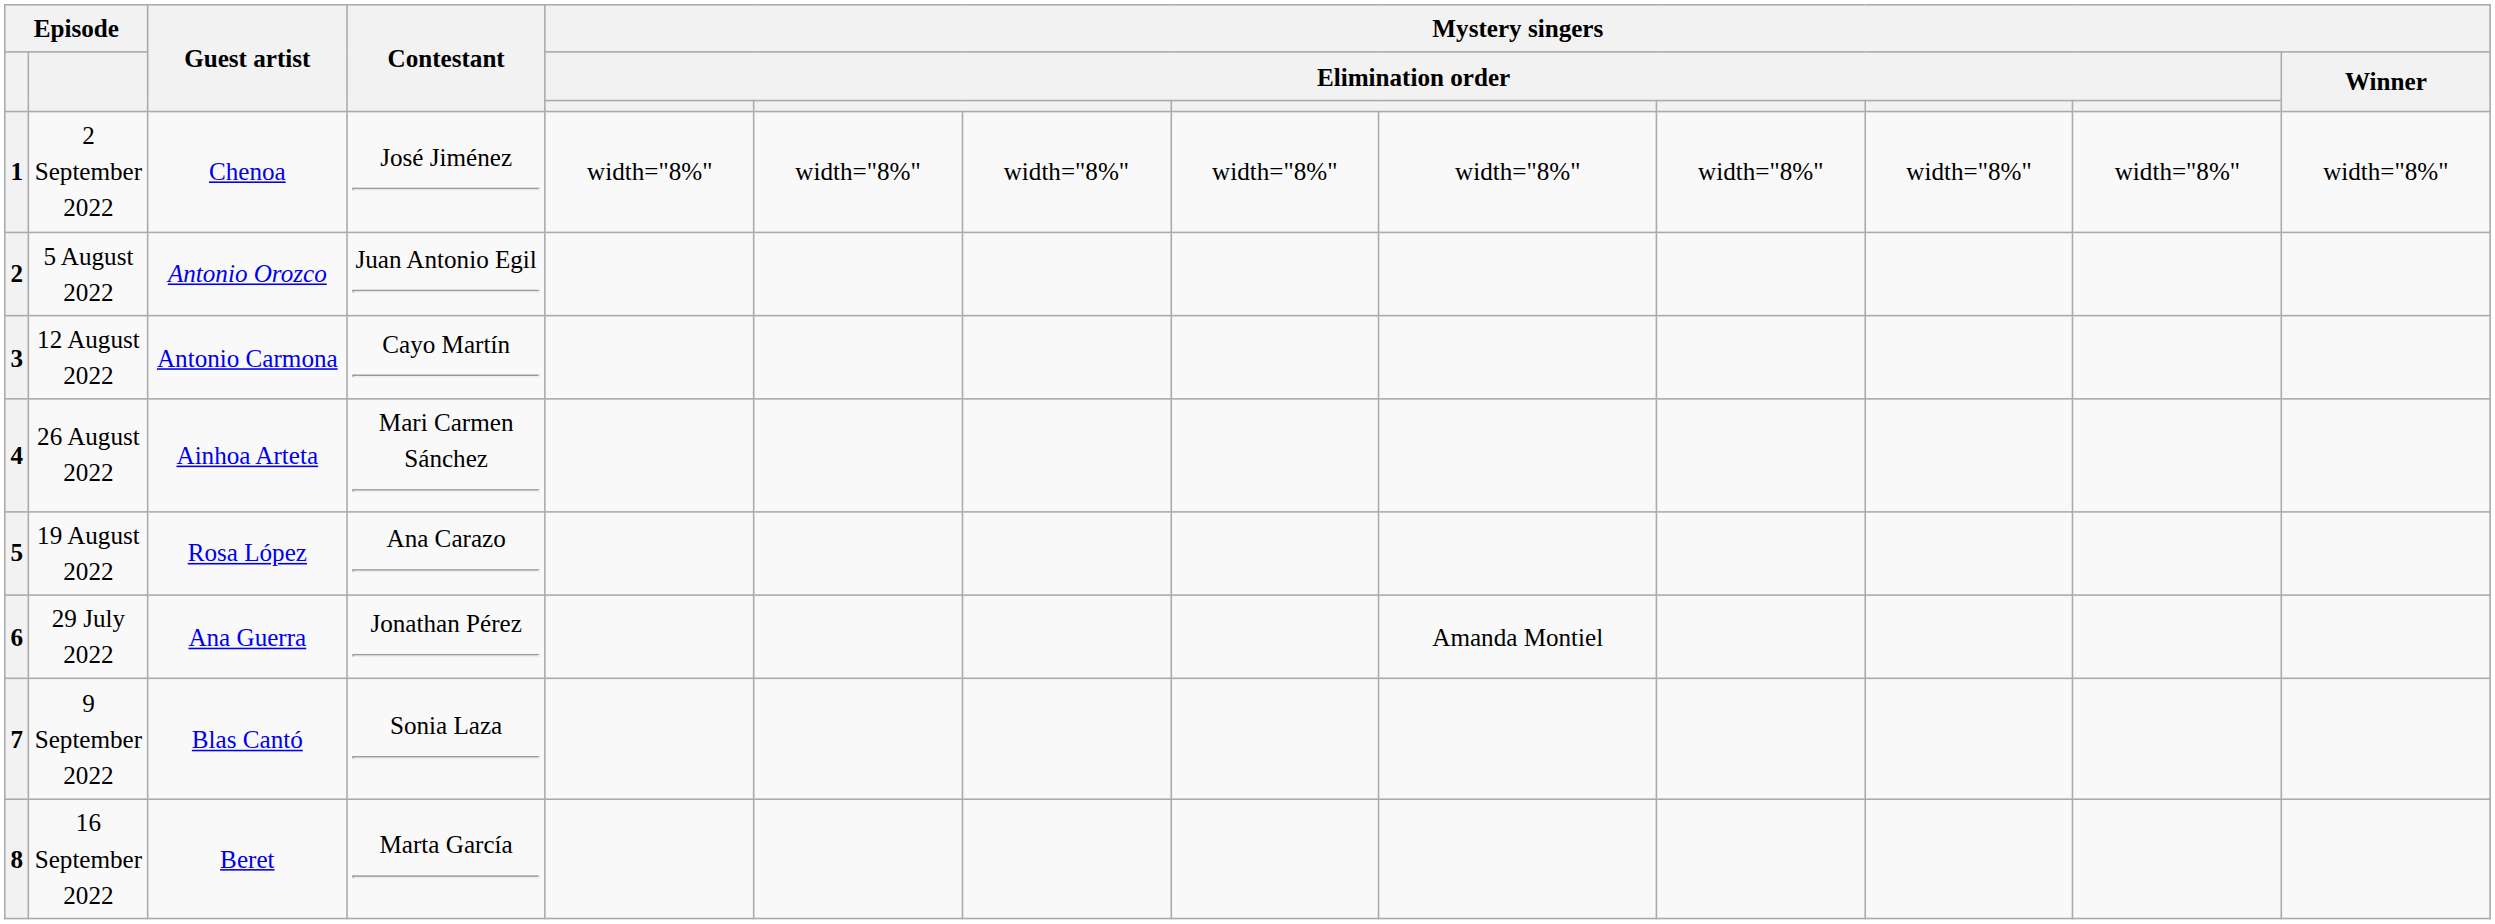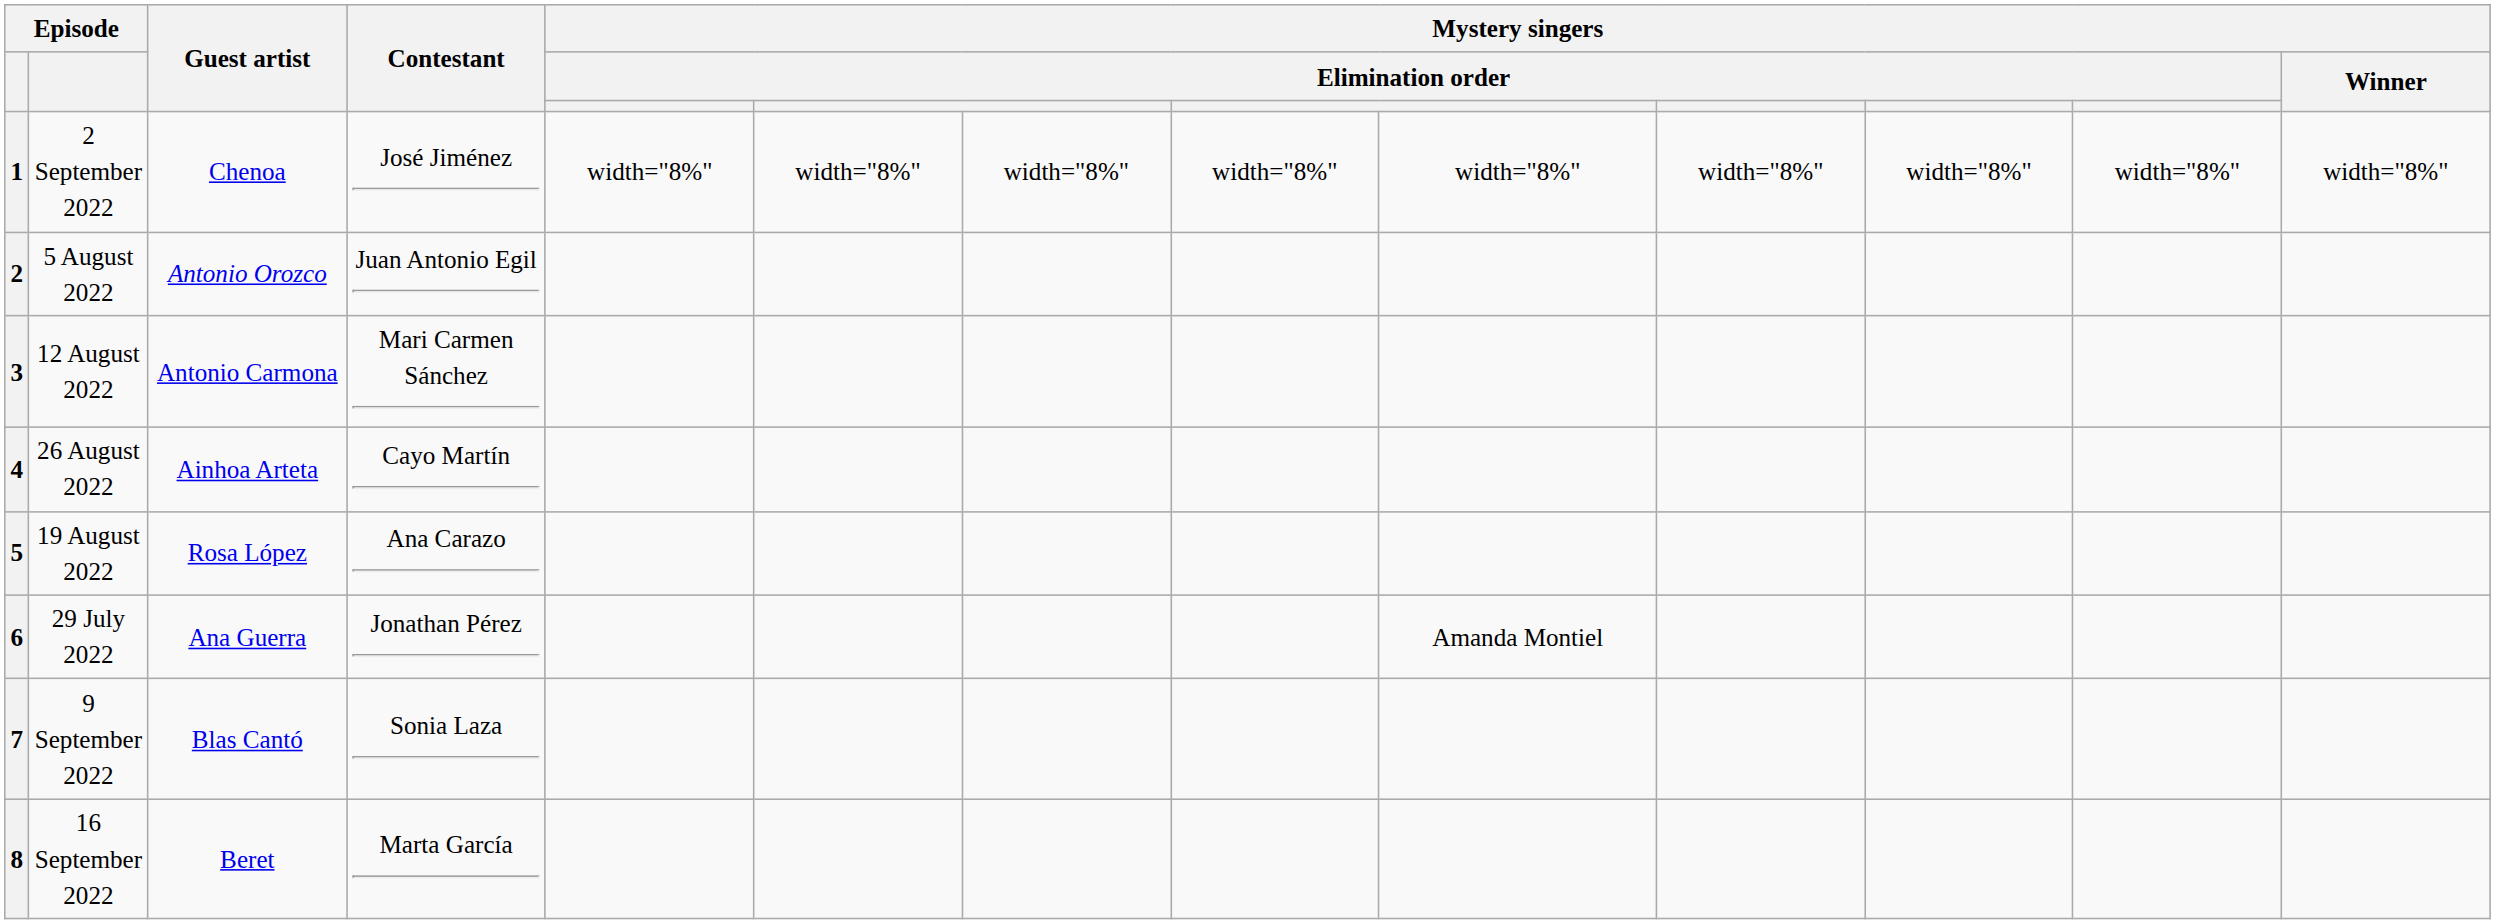3 | Contestant: Cayo Martín -> Mari Carmen Sánchez
4 | Contestant: Mari Carmen Sánchez -> Cayo Martín
